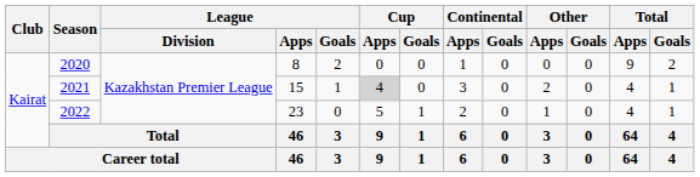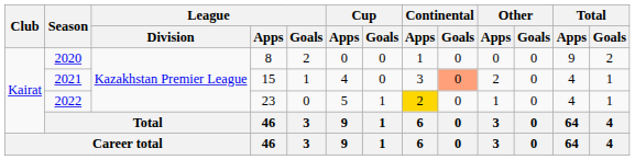2021 | Cup / Apps: lightgrey background -> no background
2021 | Continental / Goals: no background -> lightsalmon background
2022 | Continental / Apps: no background -> gold background
